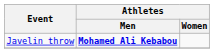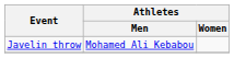Javelin throw | Athletes / Men: bold -> normal
